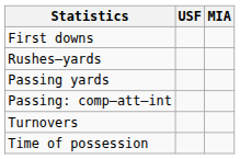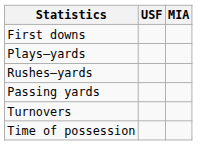+ row: Plays–yards
- row: Passing: comp–att–int
